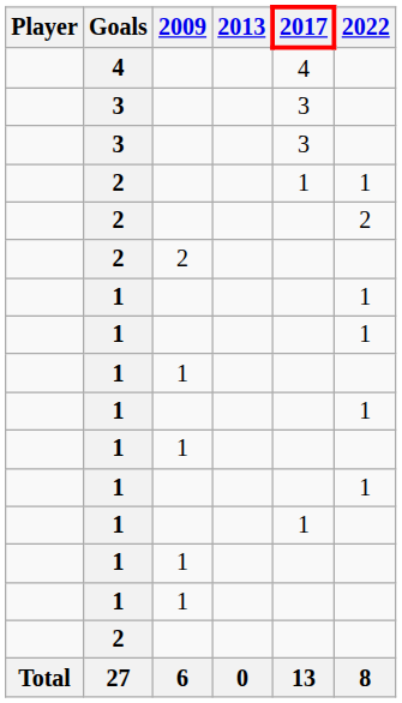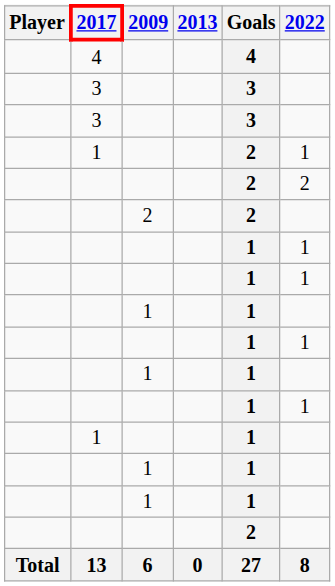columns swapped: Goals <-> 2017
